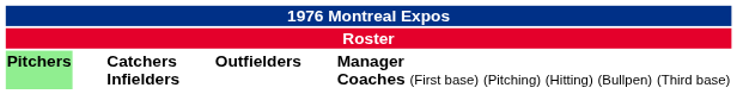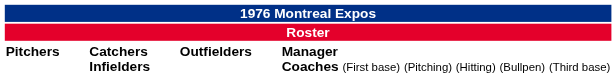Pitchers | column 1: lightgreen background -> no background
